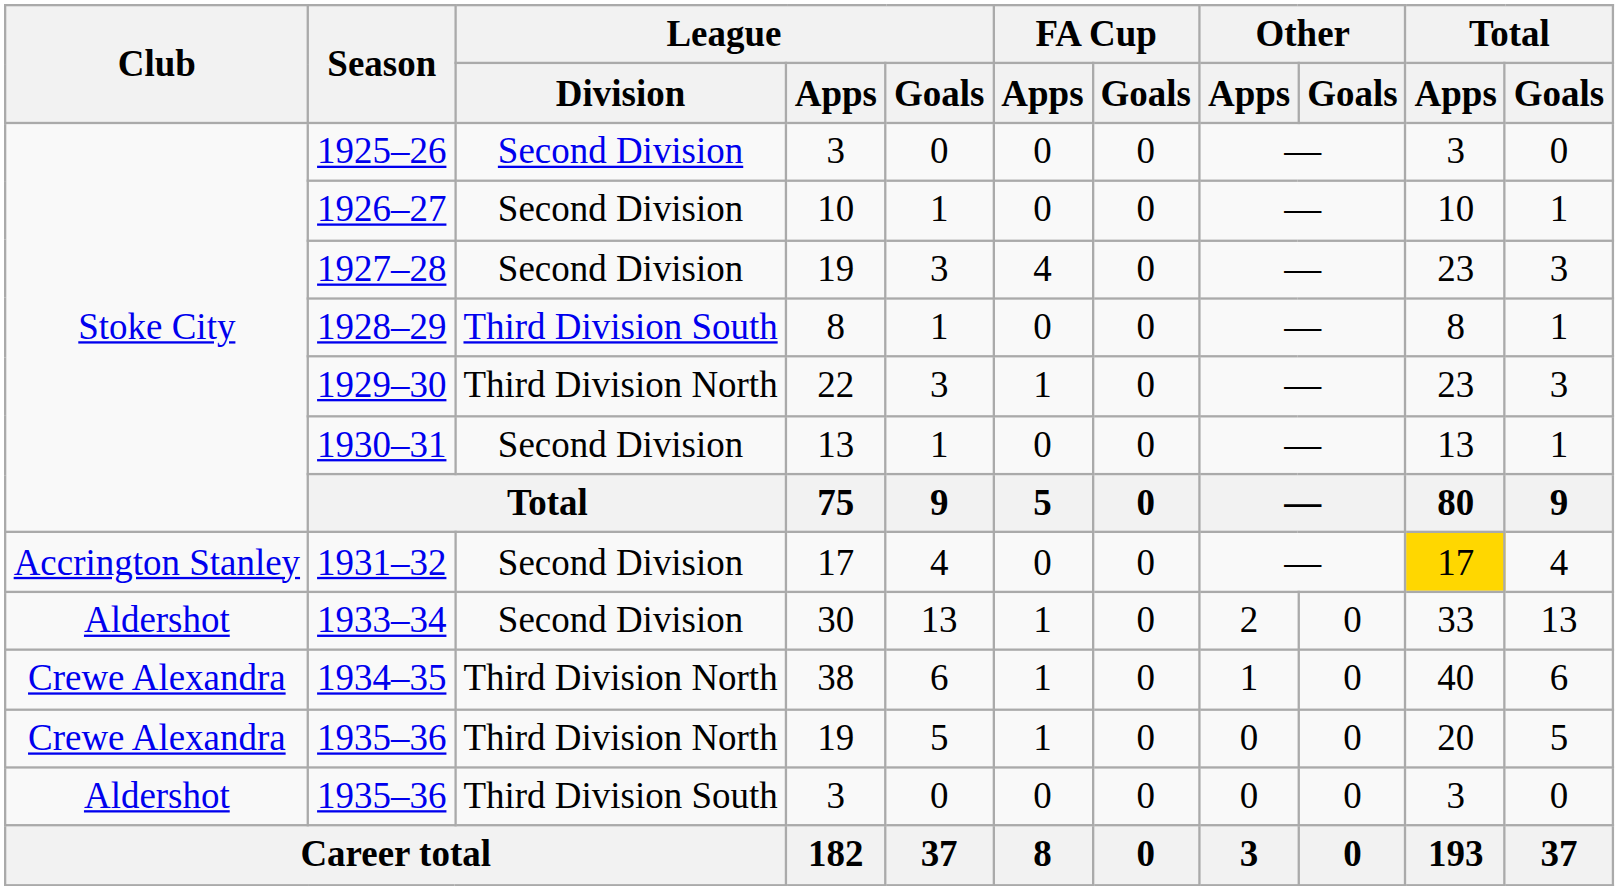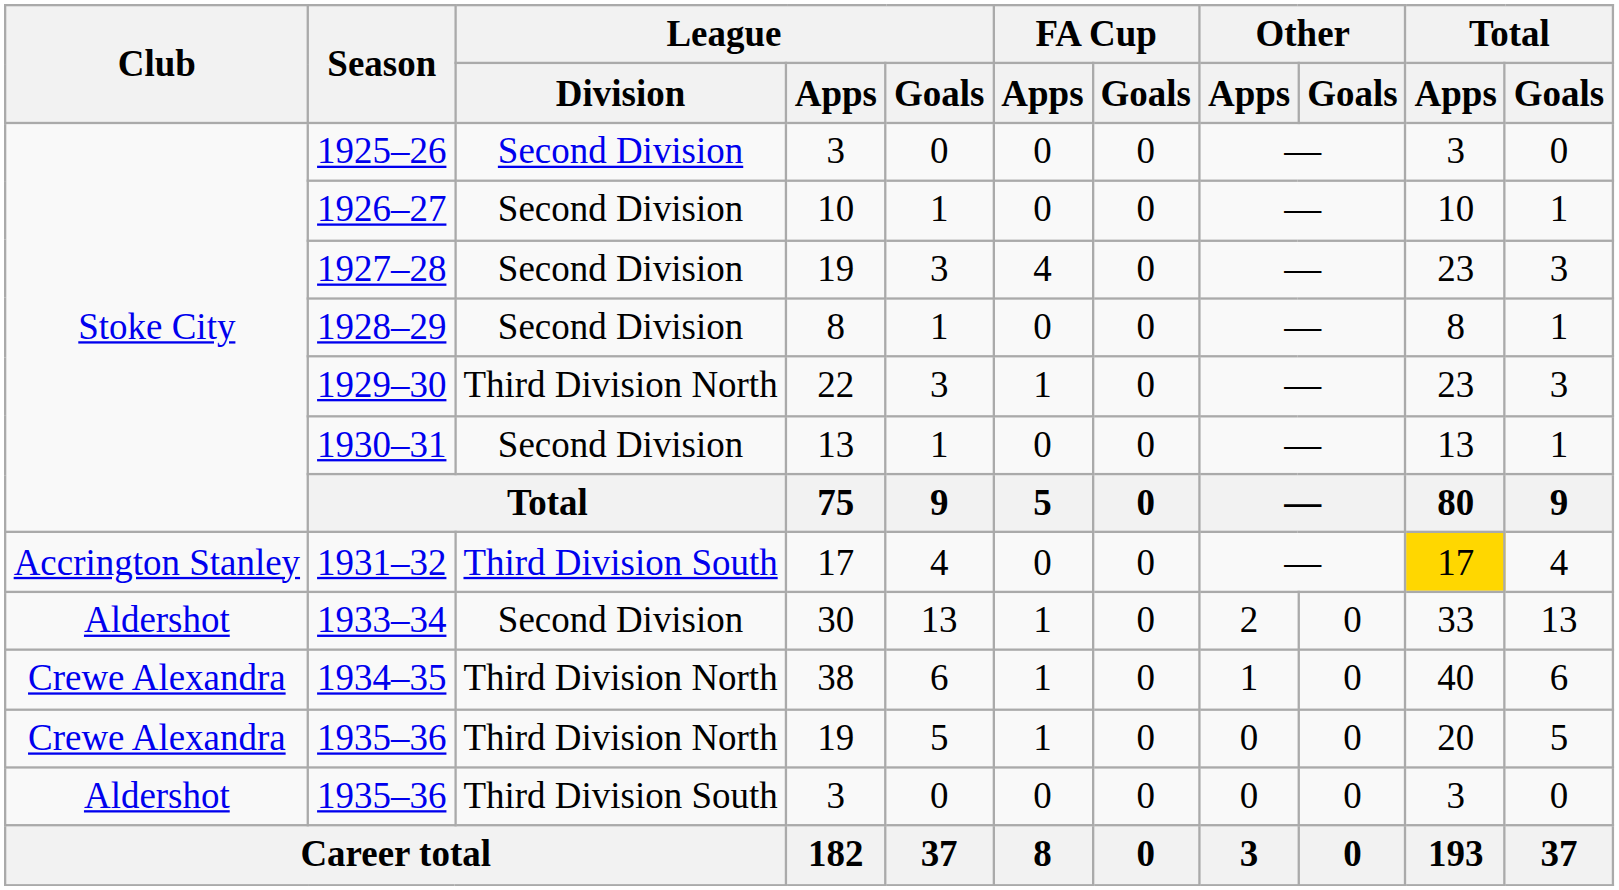1928–29 | League / Division: Third Division South -> Second Division
1931–32 | League / Division: Second Division -> Third Division South
